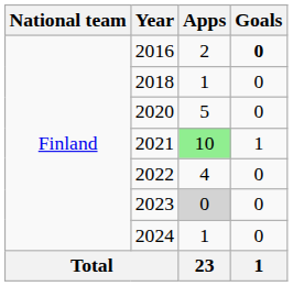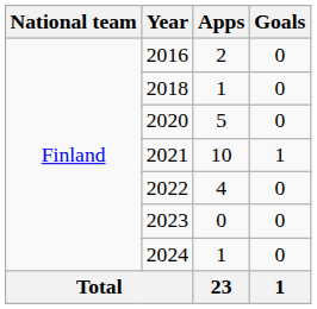2016 | Goals: bold -> normal
2021 | Apps: lightgreen background -> no background
2023 | Apps: lightgrey background -> no background
